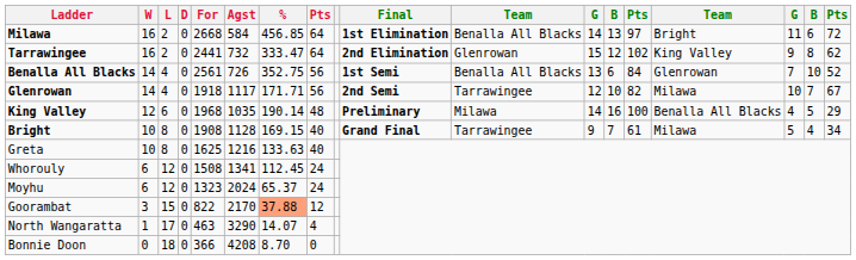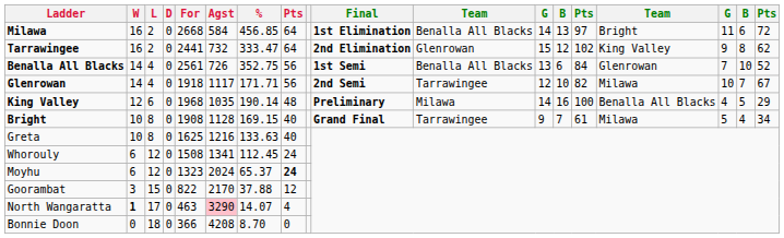Moyhu | column 8: normal -> bold
Goorambat | %: lightsalmon background -> no background
North Wangaratta | W: normal -> bold
North Wangaratta | Agst: no background -> pink background
